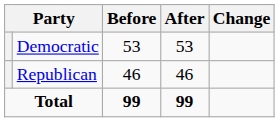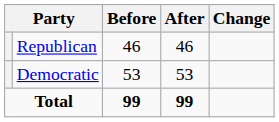rows swapped: Democratic <-> Republican
